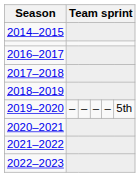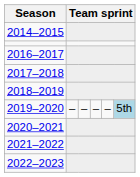2019–2020 | column 6: no background -> lightblue background
